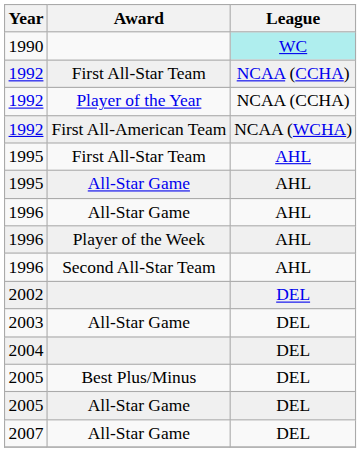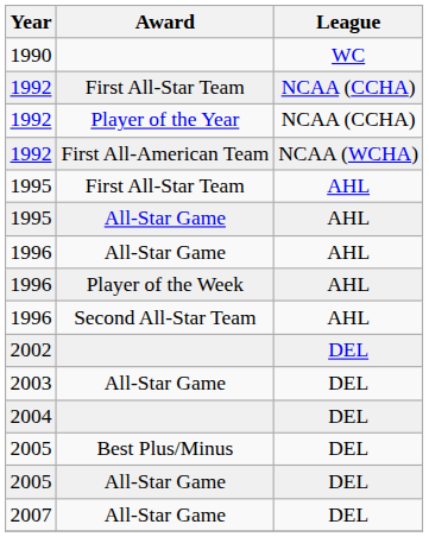1990 | League: paleturquoise background -> no background
